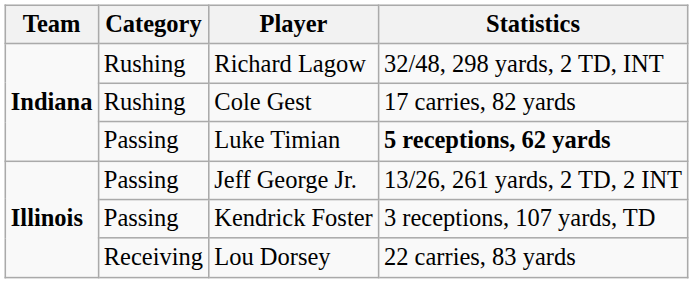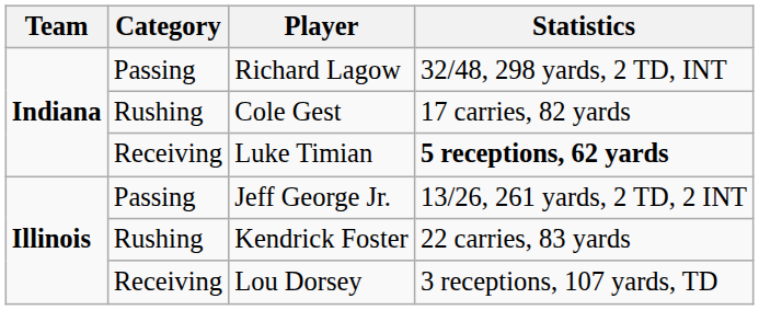Richard Lagow | Category: Rushing -> Passing
Luke Timian | Category: Passing -> Receiving
Kendrick Foster | Category: Passing -> Rushing
Kendrick Foster | Statistics: 3 receptions, 107 yards, TD -> 22 carries, 83 yards
Lou Dorsey | Statistics: 22 carries, 83 yards -> 3 receptions, 107 yards, TD
